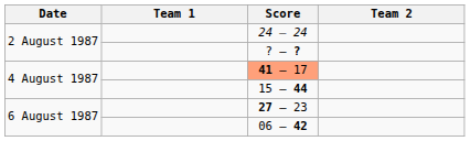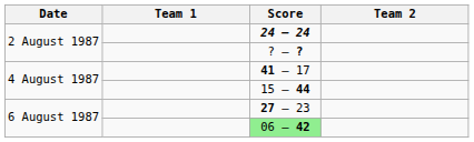24 – 24 | Score: normal -> bold
41 – 17 | Score: lightsalmon background -> no background
06 – 42 | Score: no background -> lightgreen background
